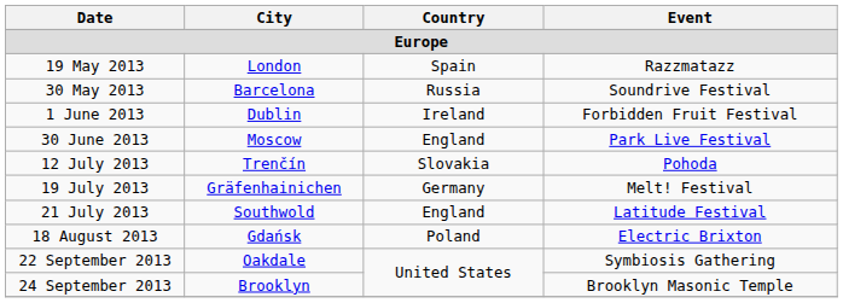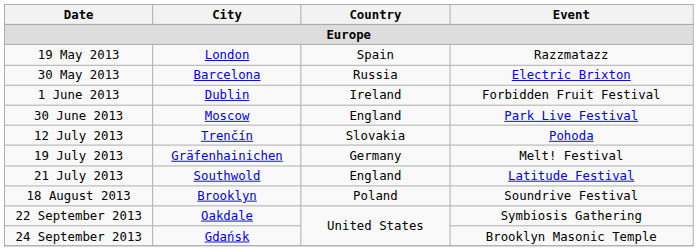30 May 2013 | Event: Soundrive Festival -> Electric Brixton
18 August 2013 | City: Gdańsk -> Brooklyn
18 August 2013 | Event: Electric Brixton -> Soundrive Festival
24 September 2013 | City: Brooklyn -> Gdańsk
